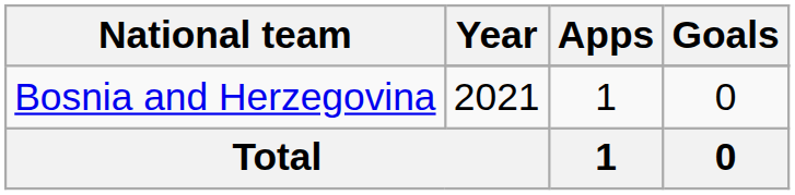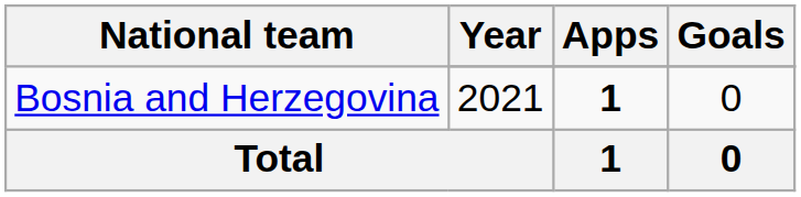2021 | Apps: normal -> bold
